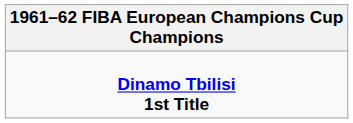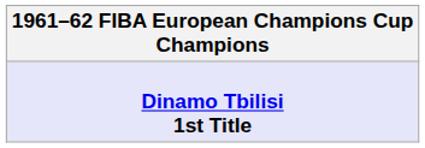row 2 | column 1: no background -> lavender background
